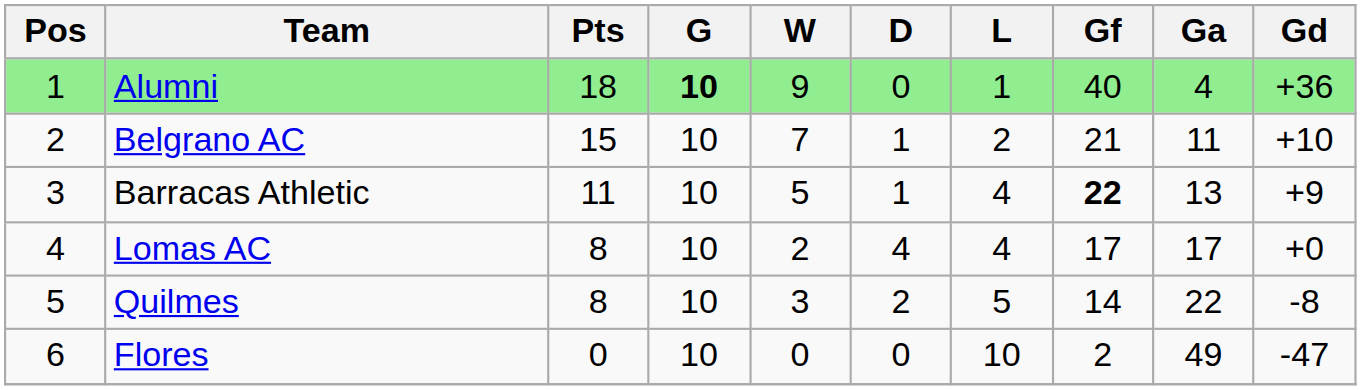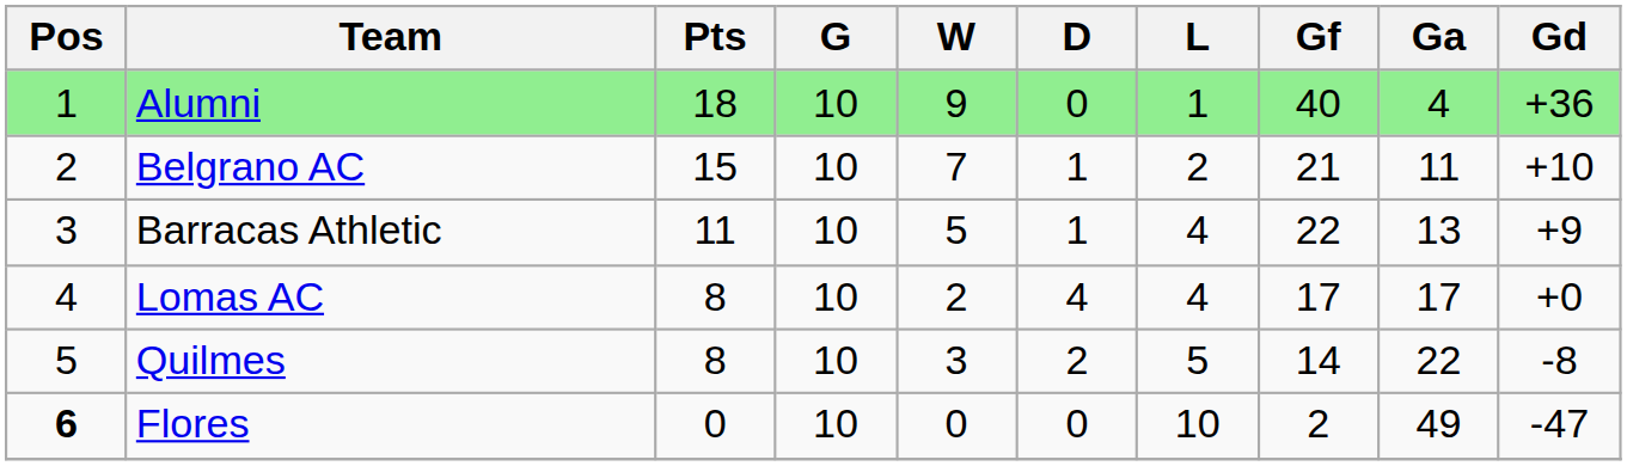Alumni | G: bold -> normal
Barracas Athletic | Gf: bold -> normal
Flores | Pos: normal -> bold
